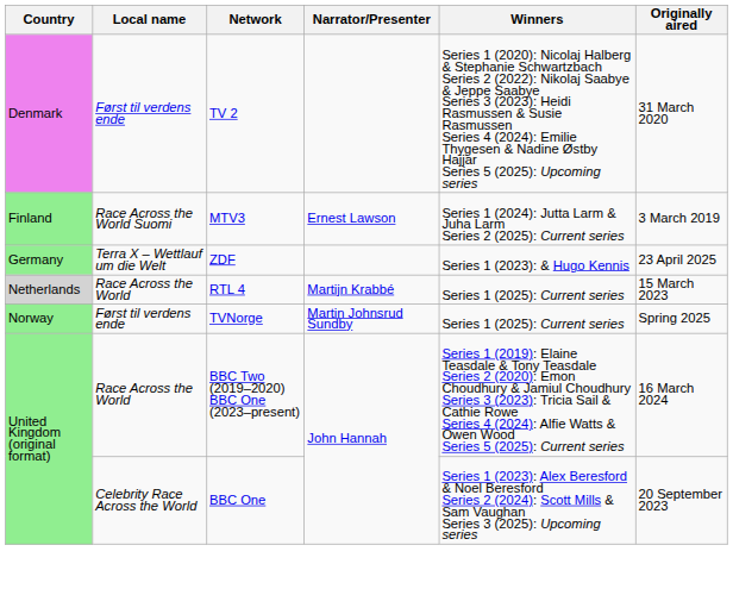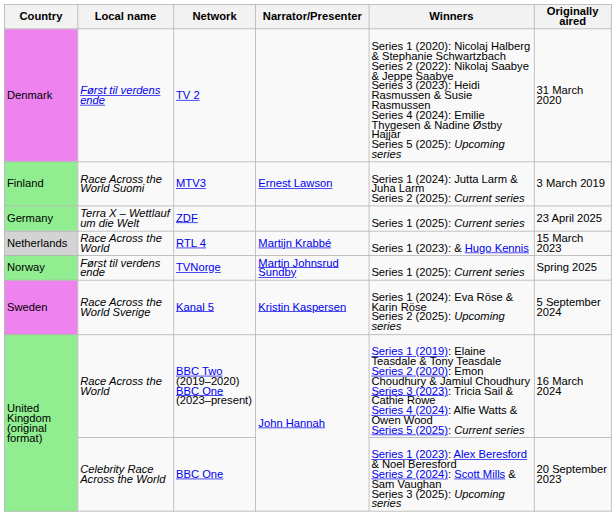ZDF | Winners: Series 1 (2023): & Hugo Kennis -> Series 1 (2025): Current series
RTL 4 | Winners: Series 1 (2025): Current series -> Series 1 (2023): & Hugo Kennis
+ row: Sweden | Race Across the World Sverige | Kanal 5 | Kristin Kaspersen | Series 1 (2024): Eva Röse & Karin Röse Series 2 (2025): Upcoming series | 5 September 2024
